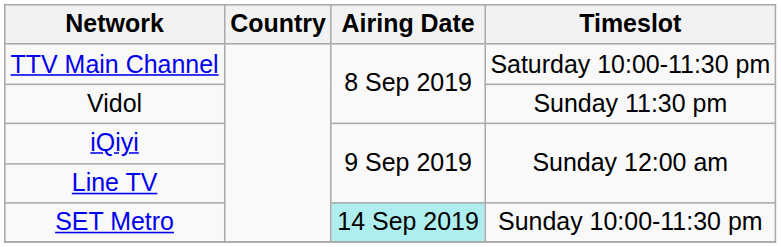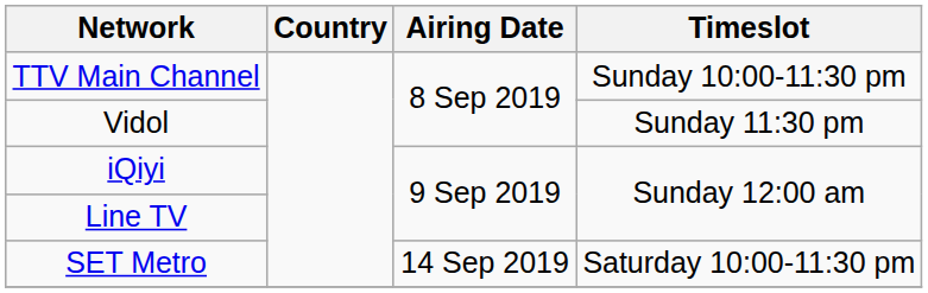TTV Main Channel | Timeslot: Saturday 10:00-11:30 pm -> Sunday 10:00-11:30 pm
SET Metro | Airing Date: paleturquoise background -> no background
SET Metro | Timeslot: Sunday 10:00-11:30 pm -> Saturday 10:00-11:30 pm
